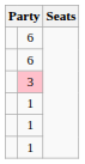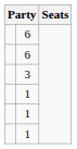3 | column 2: pink background -> no background
